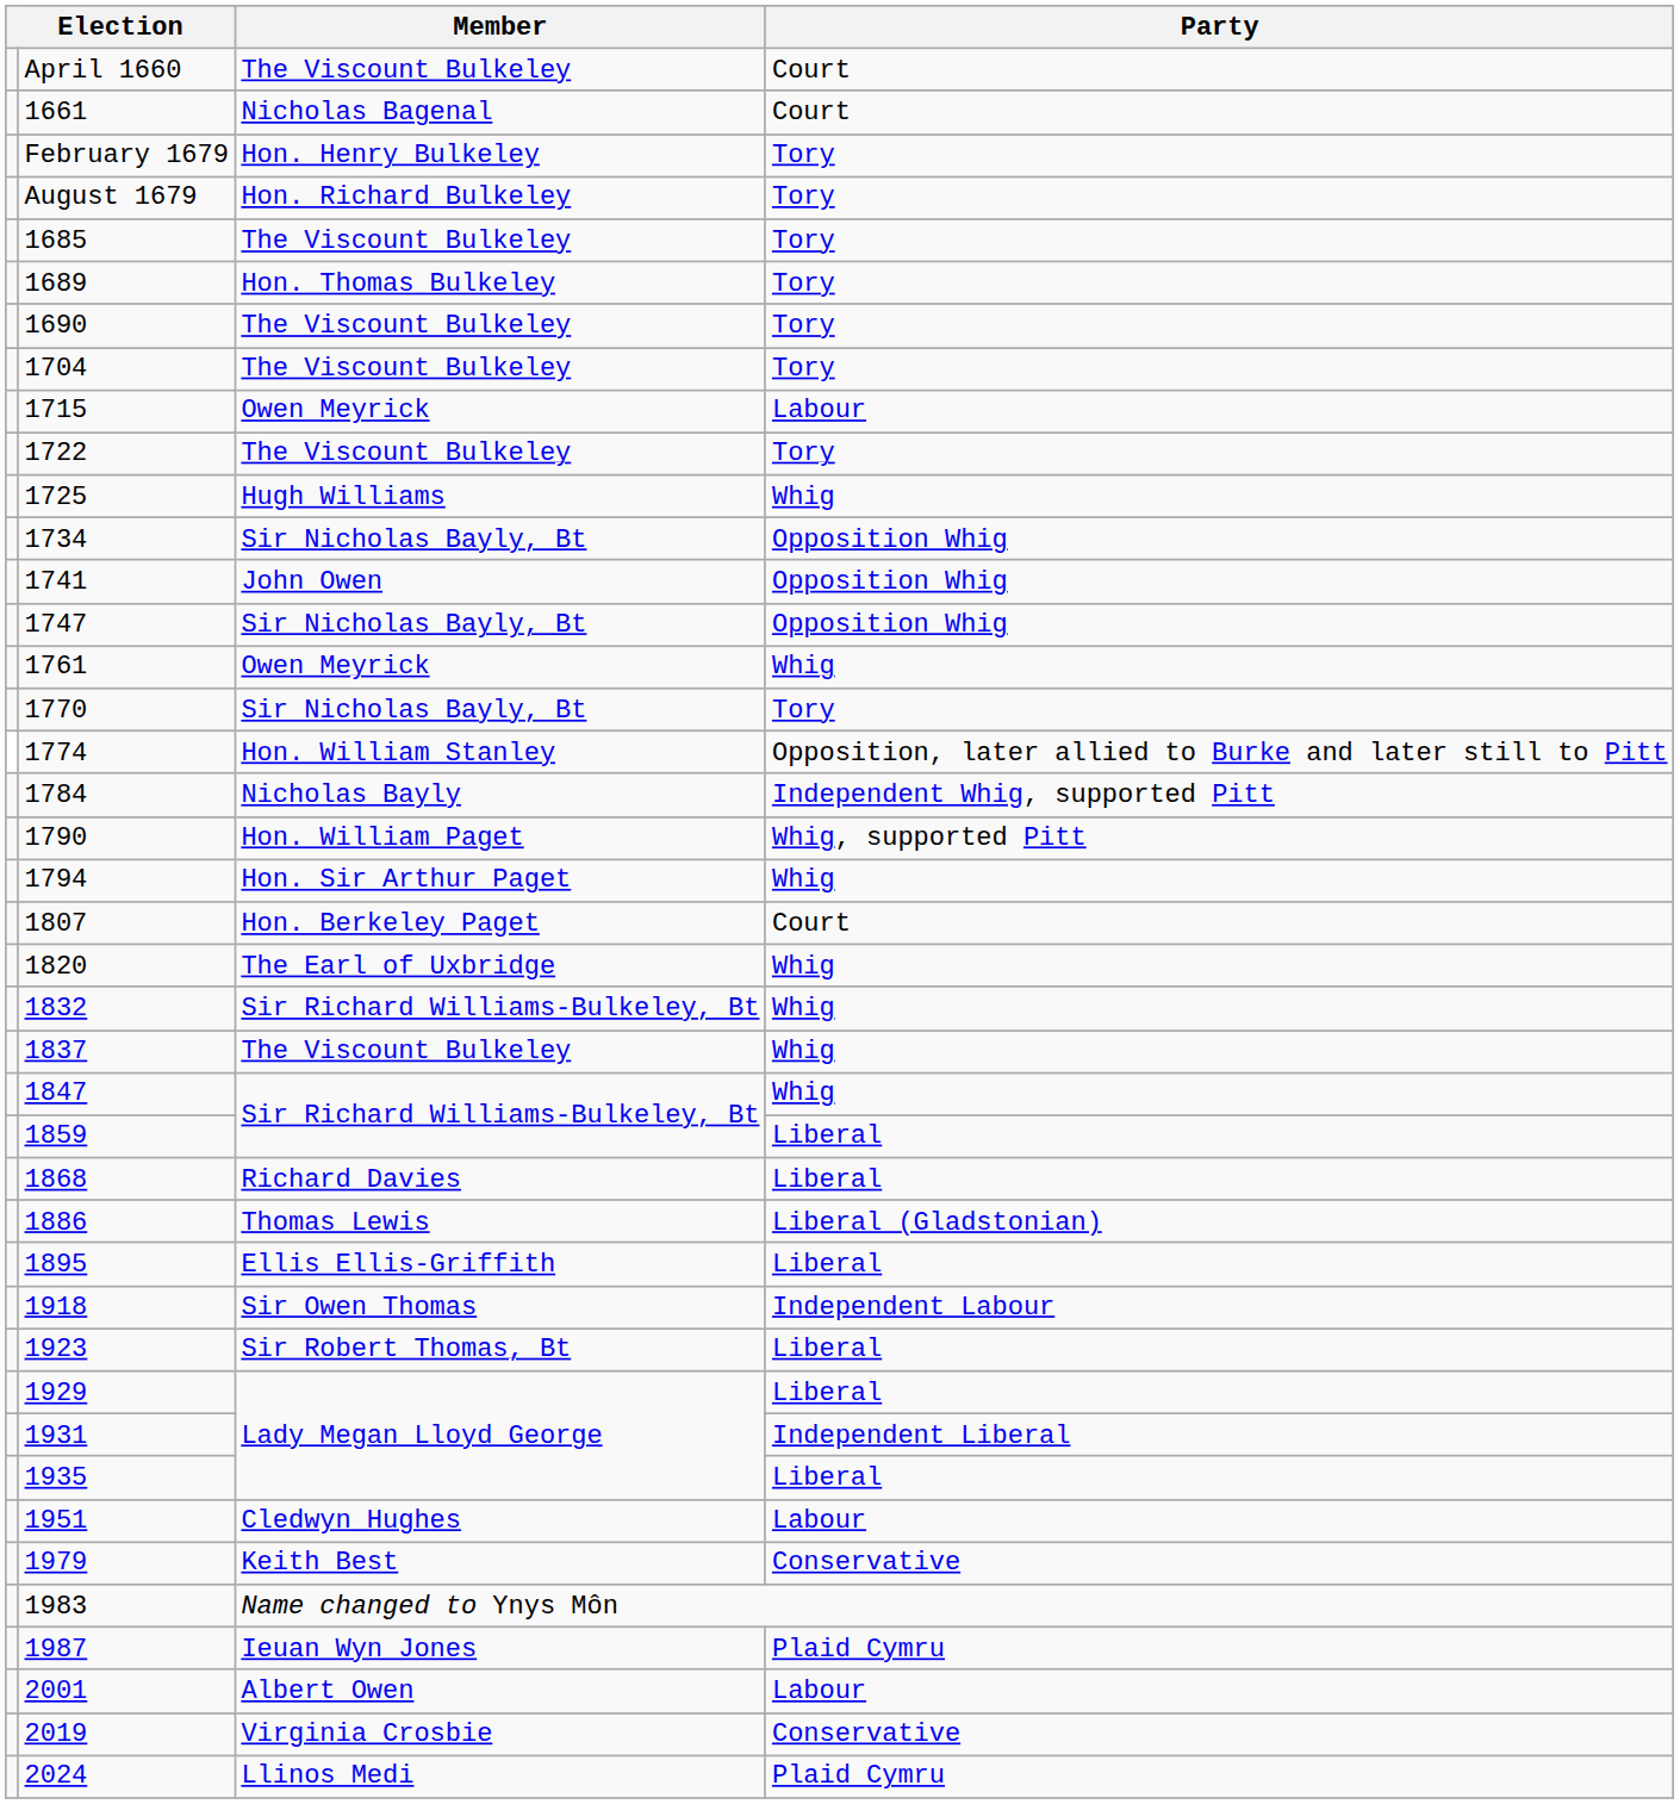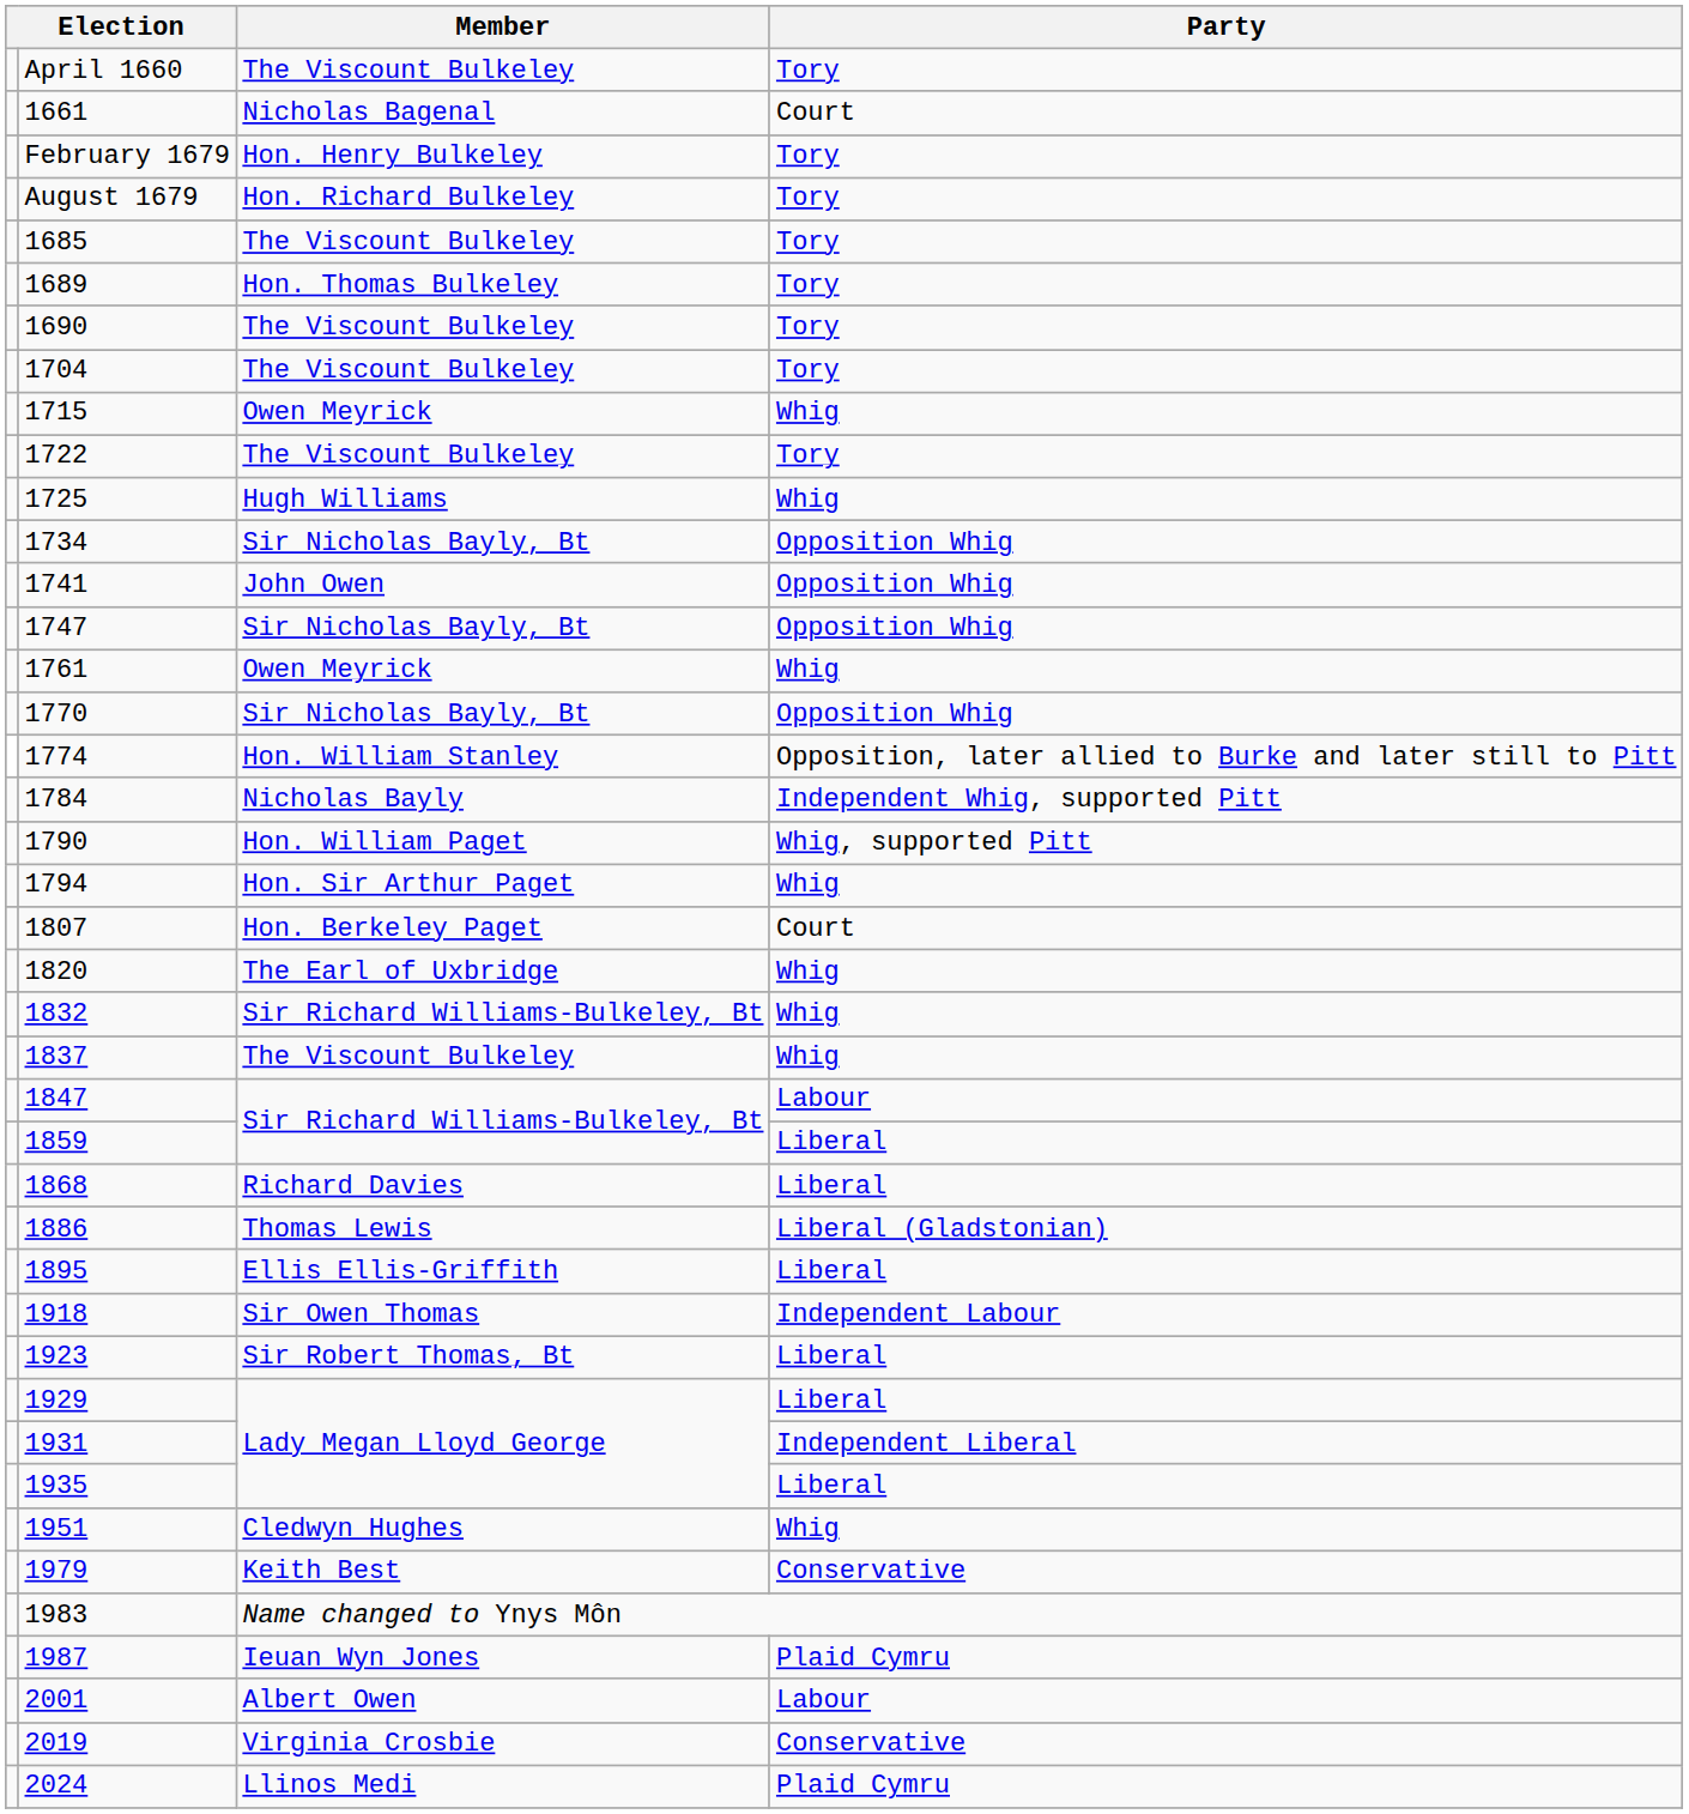April 1660 | Party: Court -> Tory
1715 | Party: Labour -> Whig
1770 | Party: Tory -> Opposition Whig
1847 | Party: Whig -> Labour
1951 | Party: Labour -> Whig
